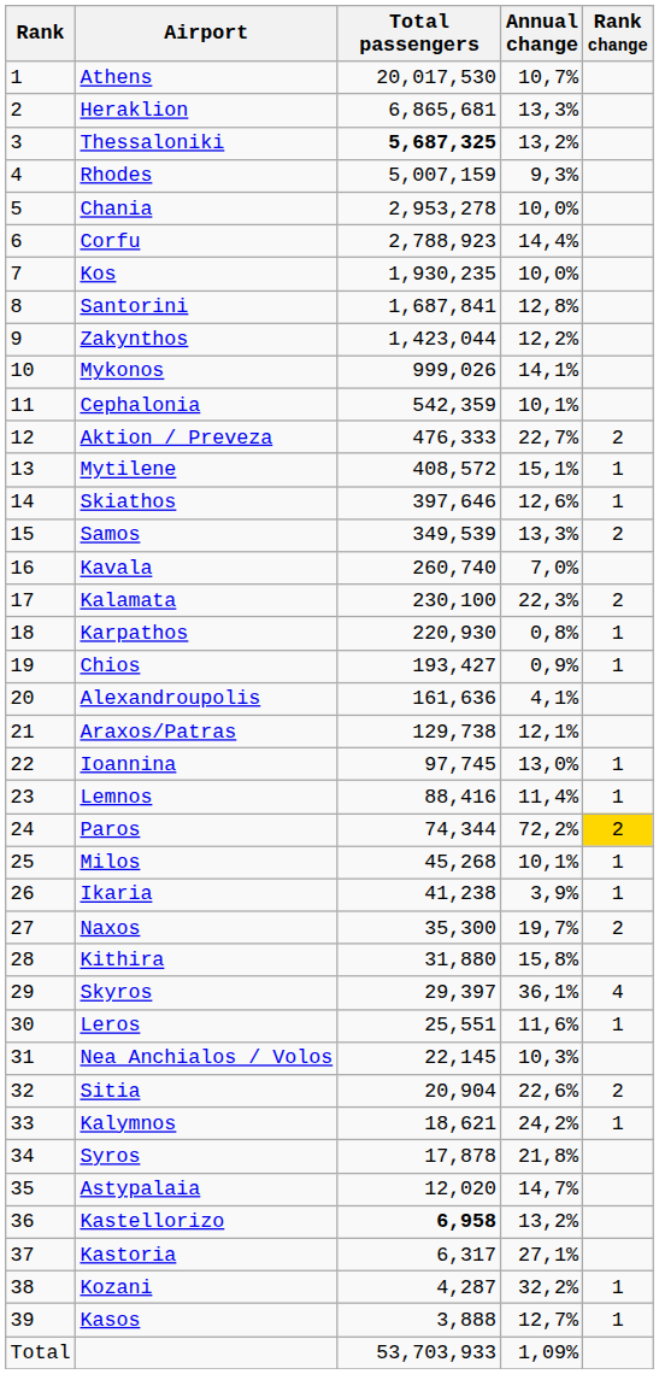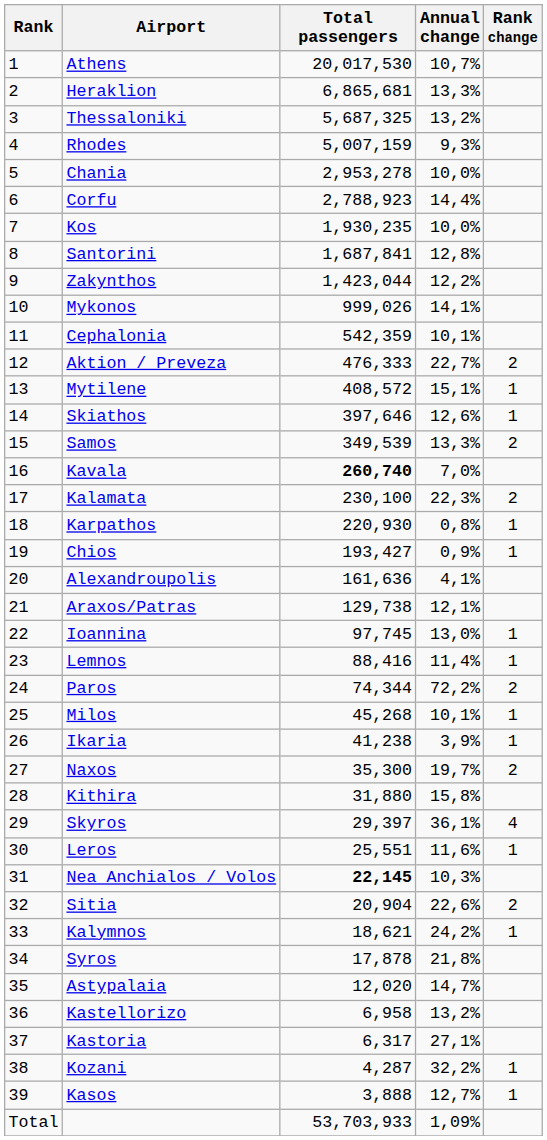Thessaloniki | Total passengers: bold -> normal
Kavala | Total passengers: normal -> bold
Paros | Rank change: gold background -> no background
Nea Anchialos / Volos | Total passengers: normal -> bold
Kastellorizo | Total passengers: bold -> normal
